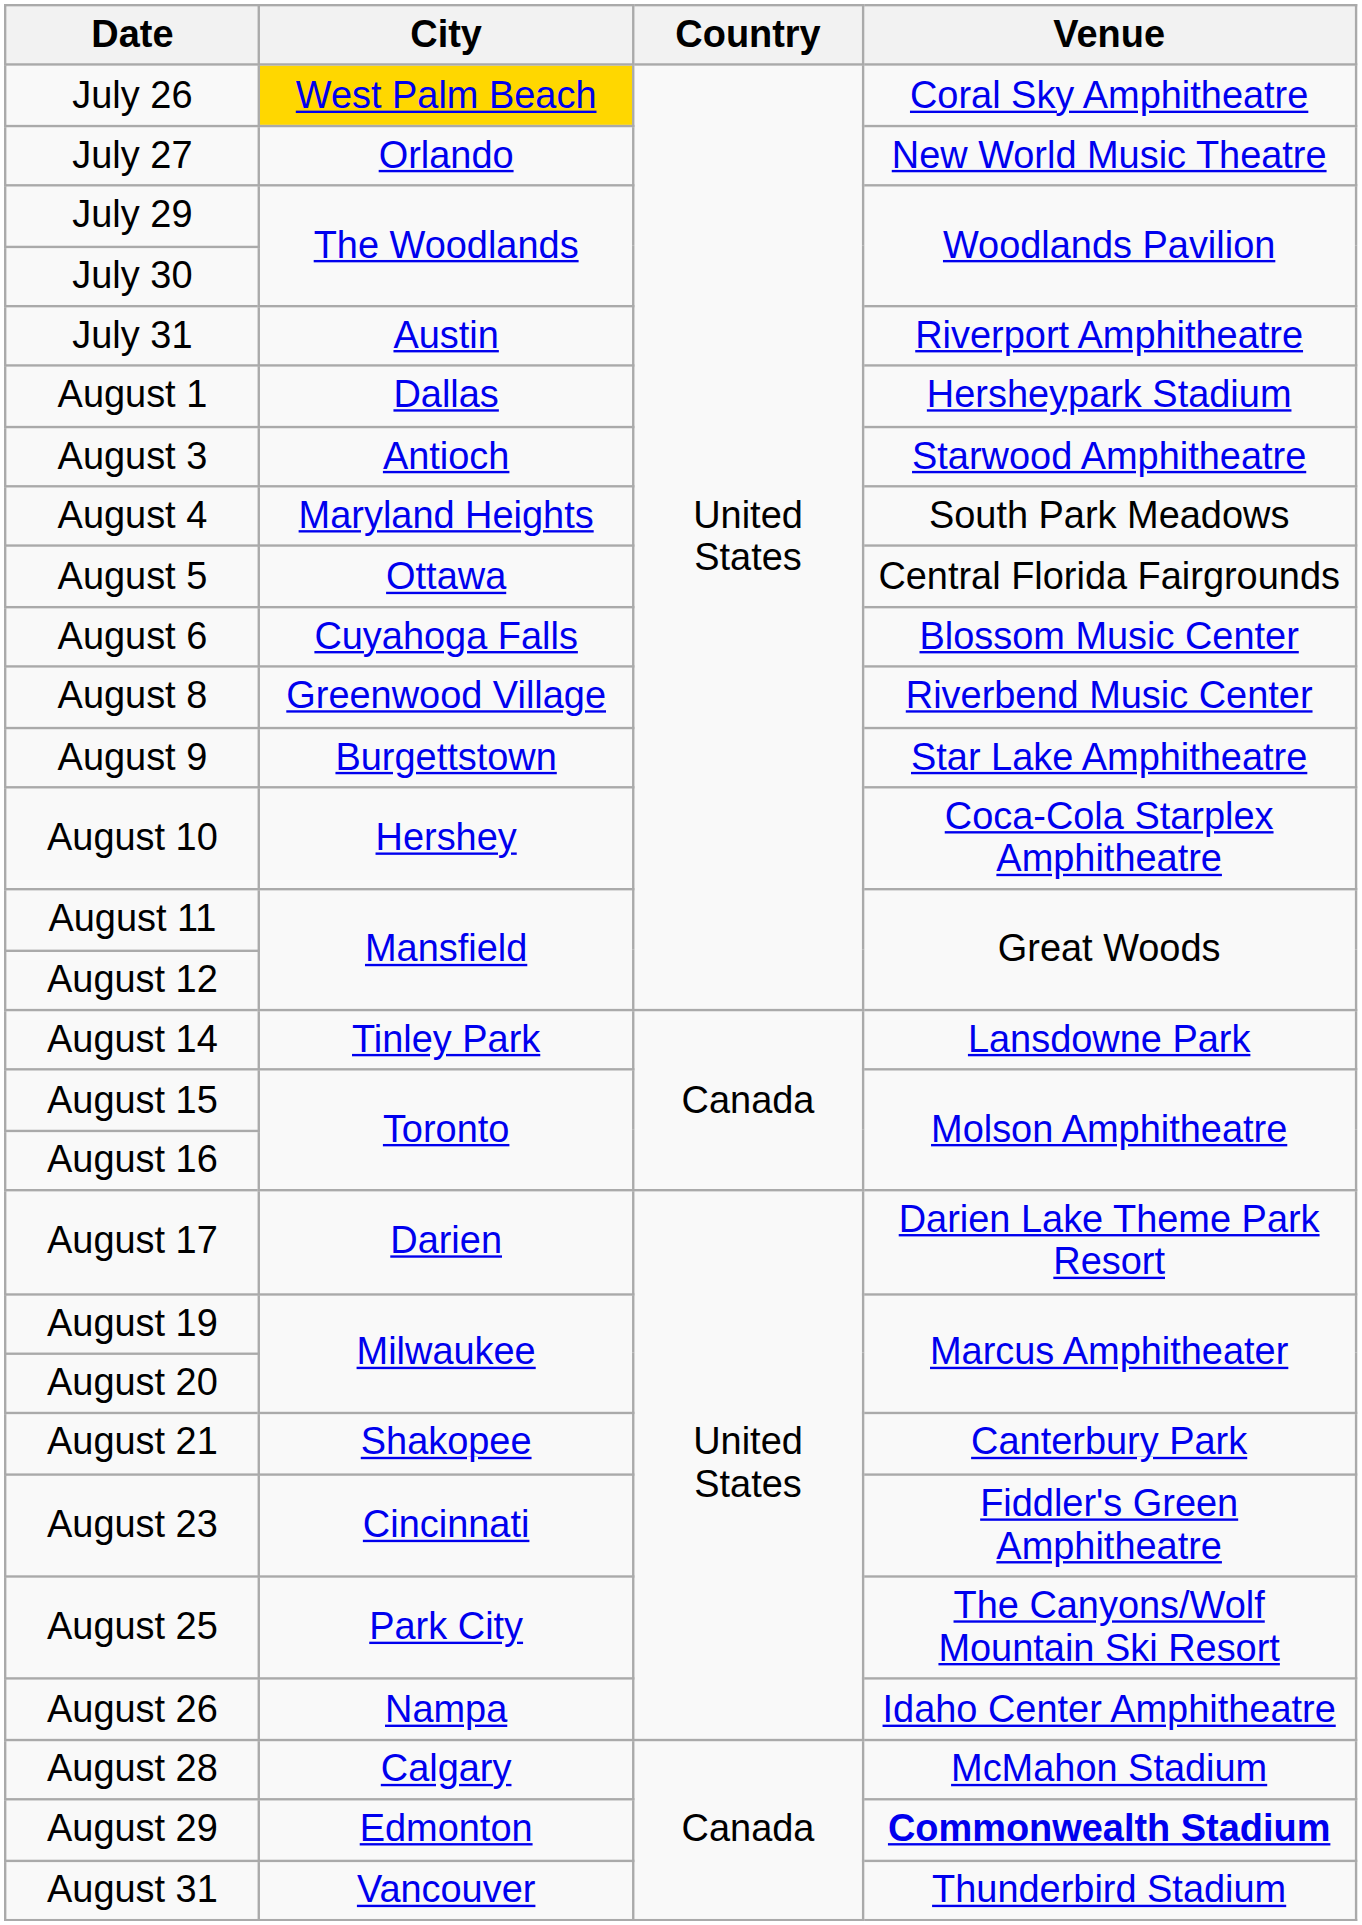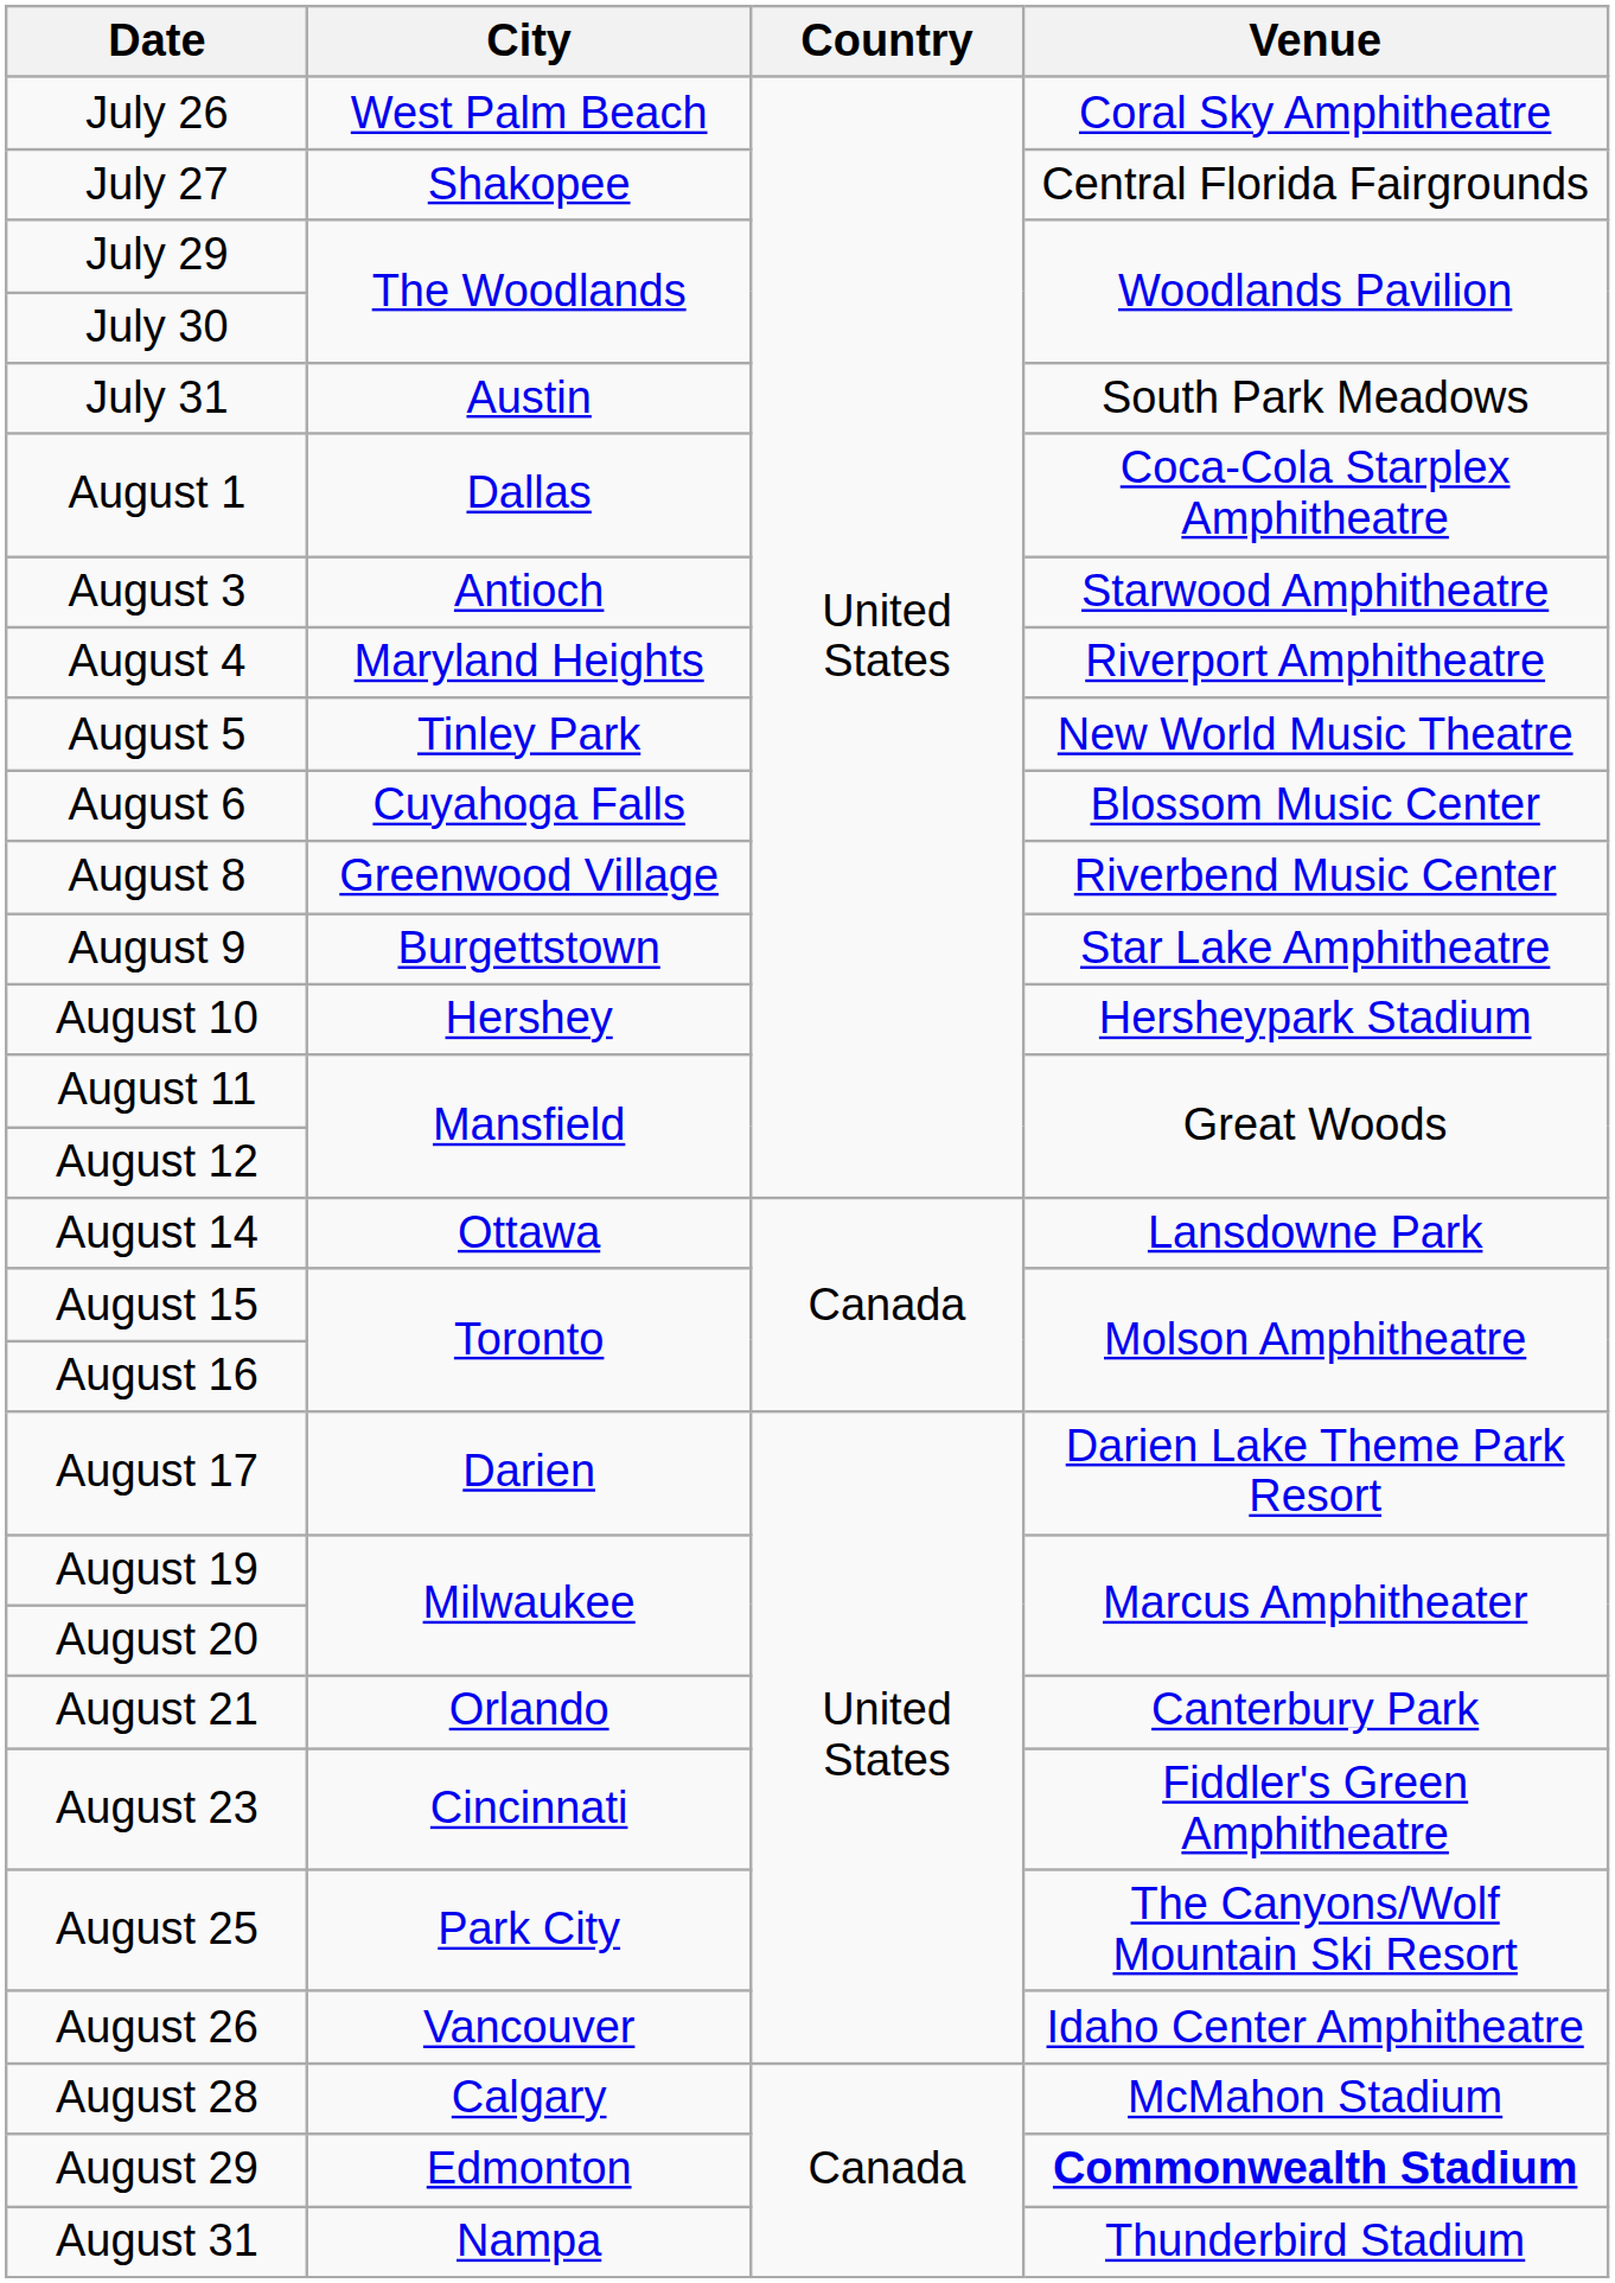July 26 | City: gold background -> no background
July 27 | City: Orlando -> Shakopee
July 27 | Venue: New World Music Theatre -> Central Florida Fairgrounds
July 31 | Venue: Riverport Amphitheatre -> South Park Meadows
August 1 | Venue: Hersheypark Stadium -> Coca-Cola Starplex Amphitheatre
August 4 | Venue: South Park Meadows -> Riverport Amphitheatre
August 5 | City: Ottawa -> Tinley Park
August 5 | Venue: Central Florida Fairgrounds -> New World Music Theatre
August 10 | Venue: Coca-Cola Starplex Amphitheatre -> Hersheypark Stadium
August 14 | City: Tinley Park -> Ottawa
August 21 | City: Shakopee -> Orlando
August 26 | City: Nampa -> Vancouver
August 31 | City: Vancouver -> Nampa
